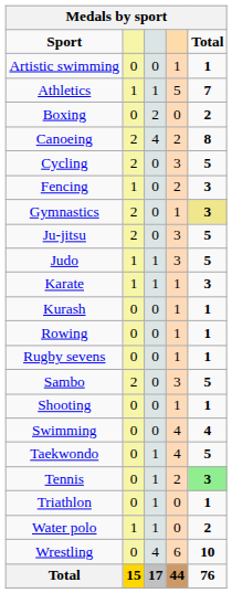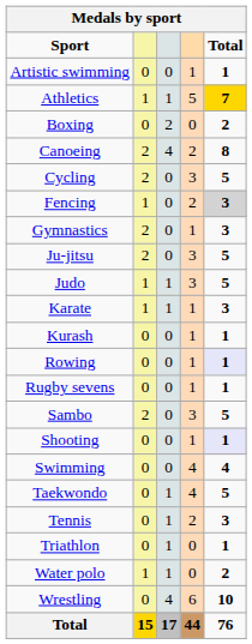Athletics | Total: no background -> gold background
Fencing | Total: no background -> lightgrey background
Gymnastics | Total: khaki background -> no background
Rowing | Total: no background -> lavender background
Shooting | Total: no background -> lavender background
Tennis | Total: lightgreen background -> no background
